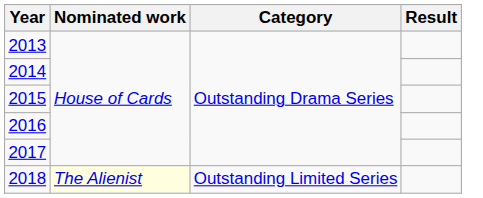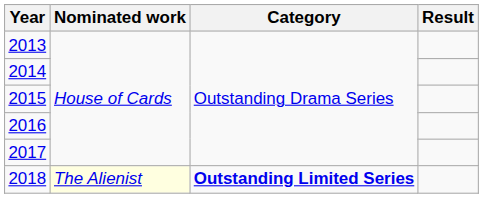2018 | Category: normal -> bold
